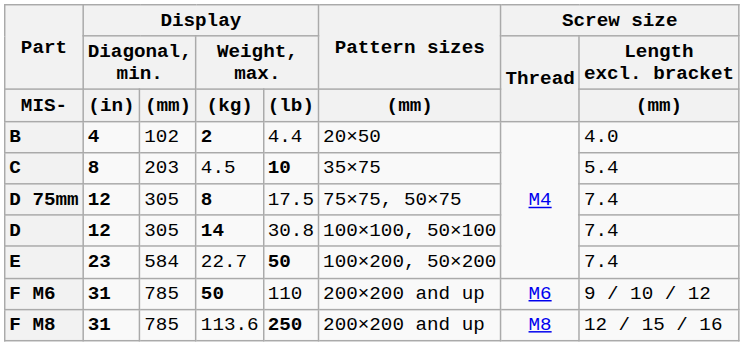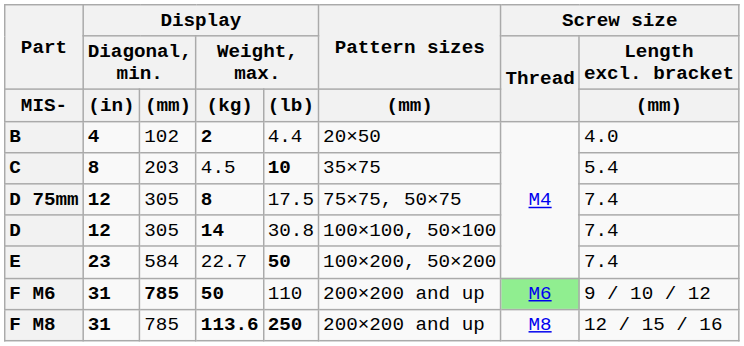F M6 | Display / Diagonal, min. / (mm): normal -> bold
F M6 | Screw size / Thread: no background -> lightgreen background
F M8 | Display / Weight, max. / (kg): normal -> bold
